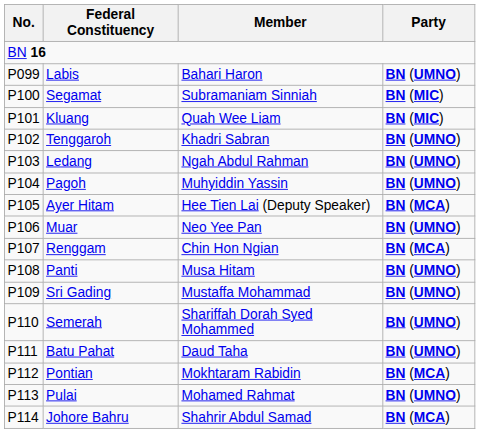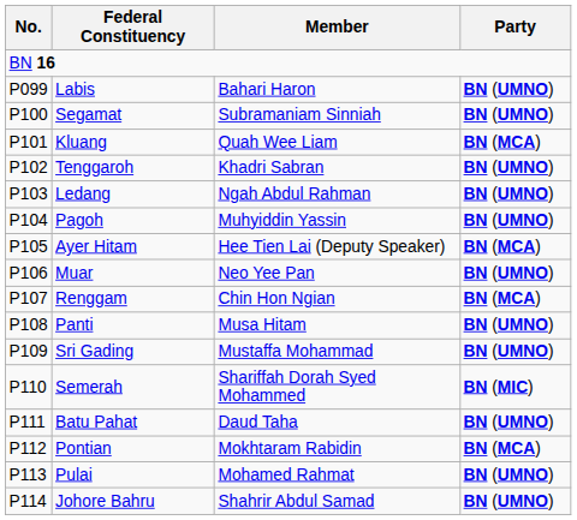Segamat | Party: BN (MIC) -> BN (UMNO)
Kluang | Party: BN (MIC) -> BN (MCA)
Semerah | Party: BN (UMNO) -> BN (MIC)
Johore Bahru | Party: BN (MCA) -> BN (UMNO)
